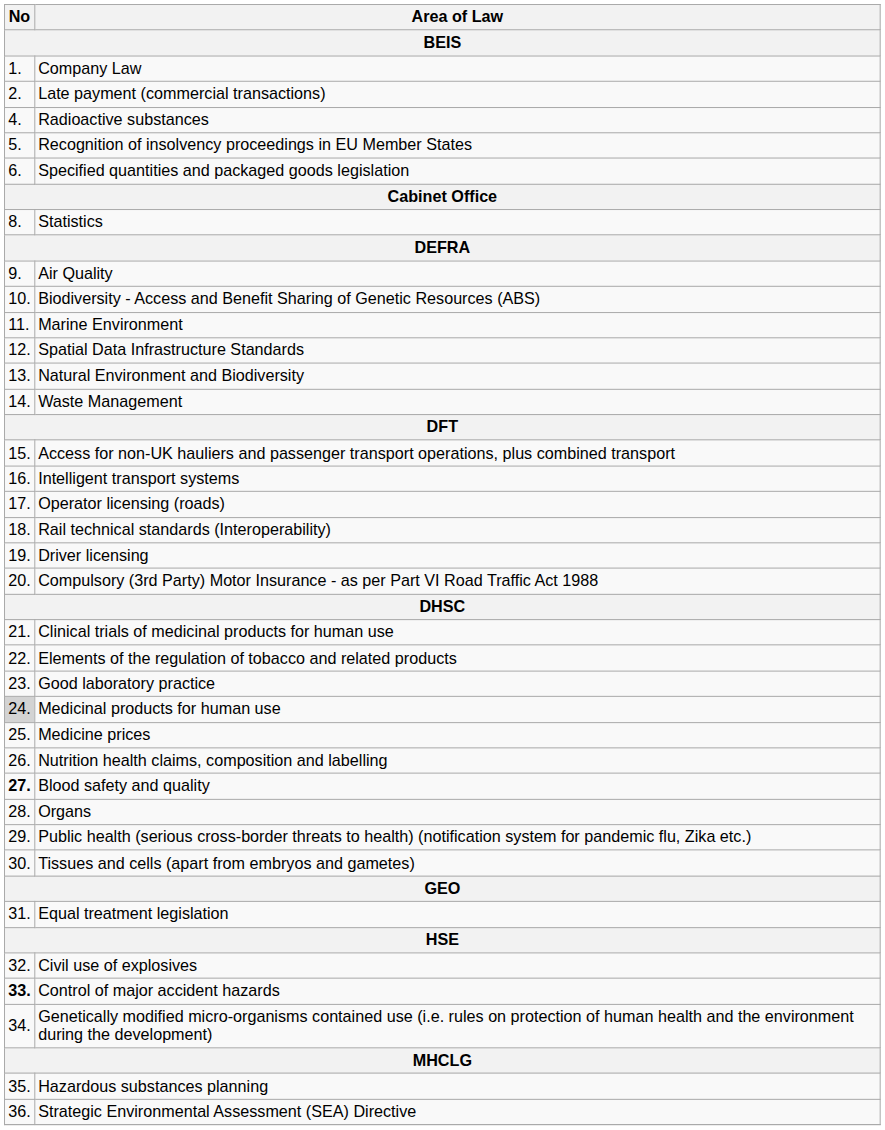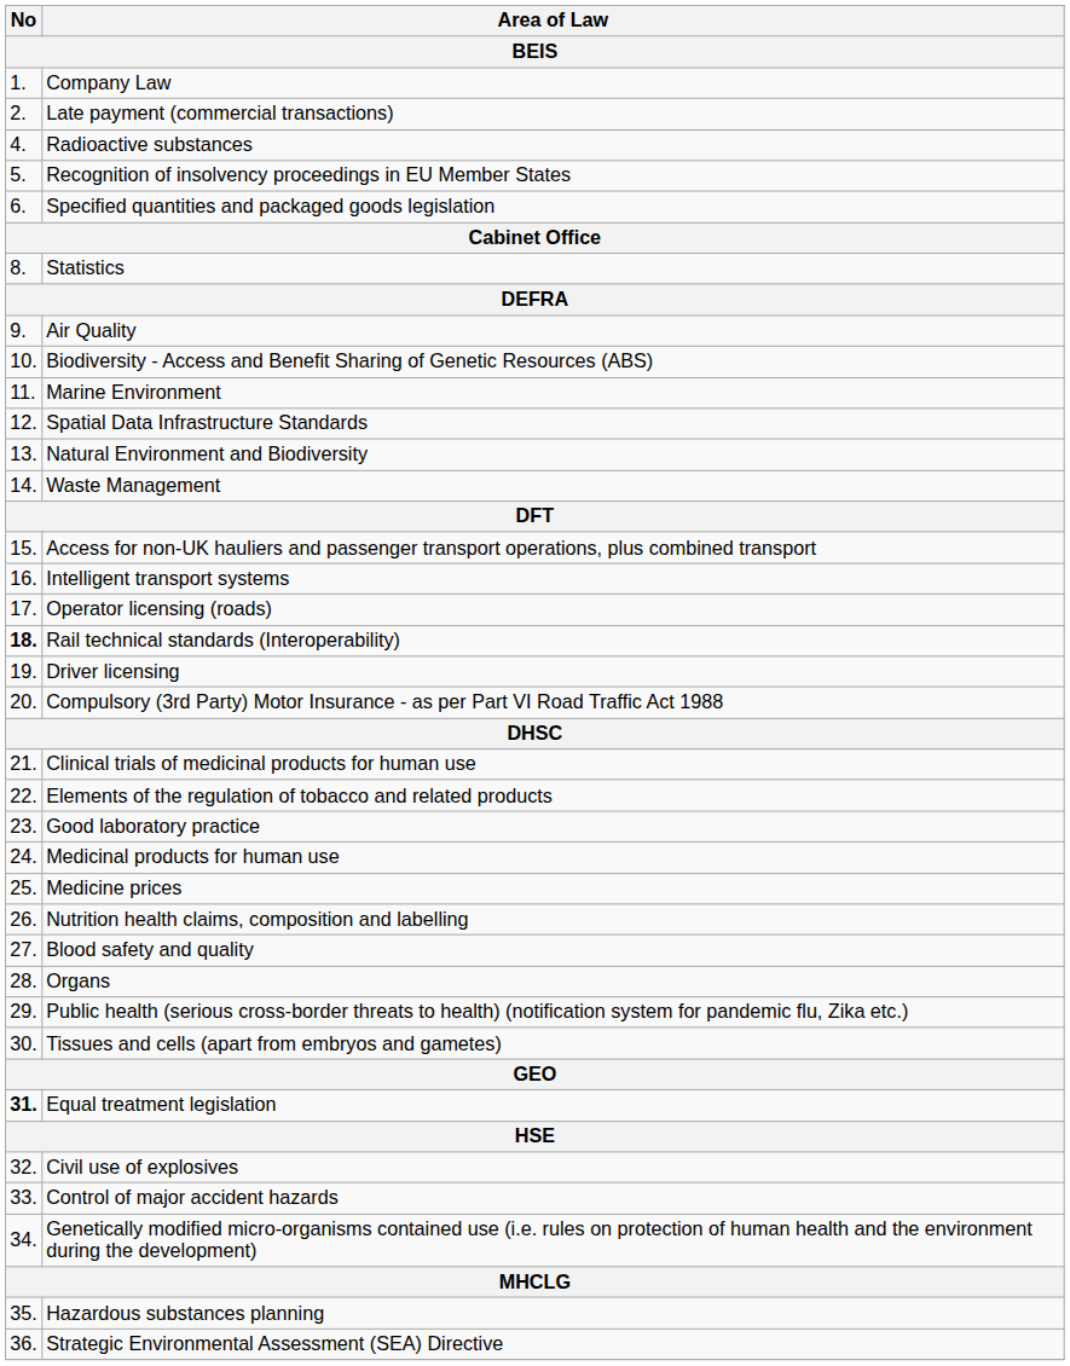Rail technical standards (Interoperability) | No: normal -> bold
Medicinal products for human use | No: lightgrey background -> no background
Blood safety and quality | No: bold -> normal
Equal treatment legislation | No: normal -> bold
Control of major accident hazards | No: bold -> normal
